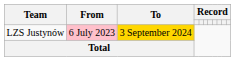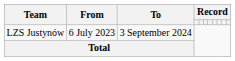LZS Justynów | From: pink background -> no background
LZS Justynów | To: gold background -> no background
